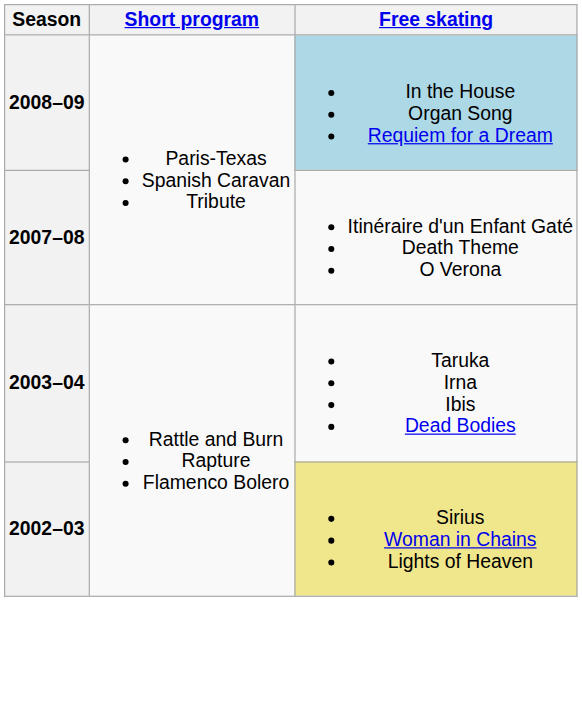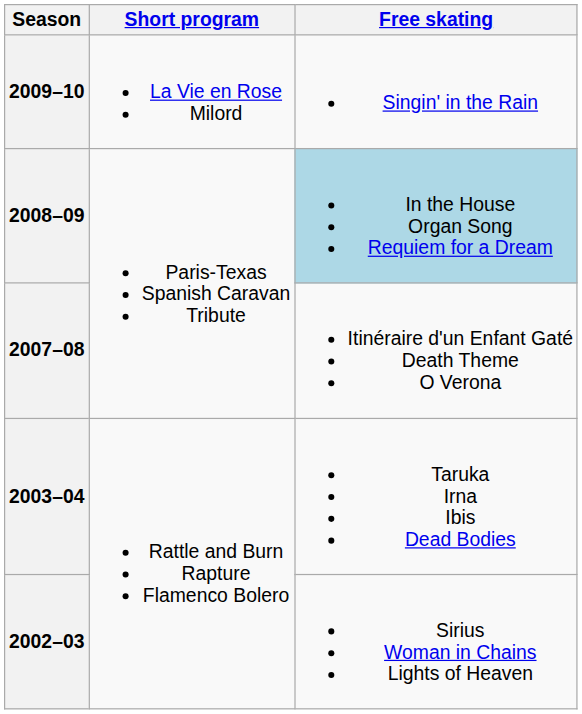+ row: 2009–10 | La Vie en Rose Milord | Singin' in the Rain
2002–03 | Free skating: khaki background -> no background
